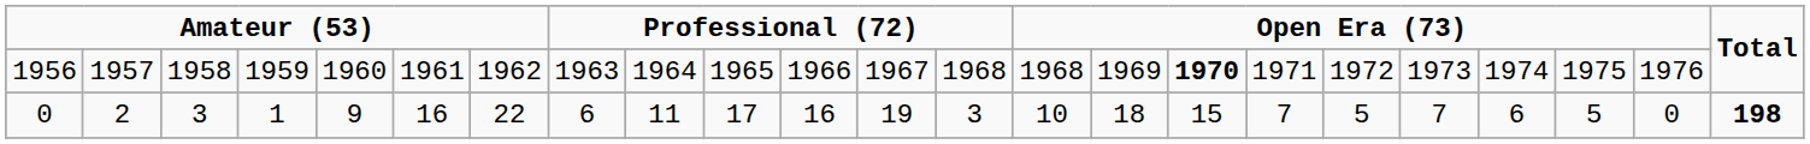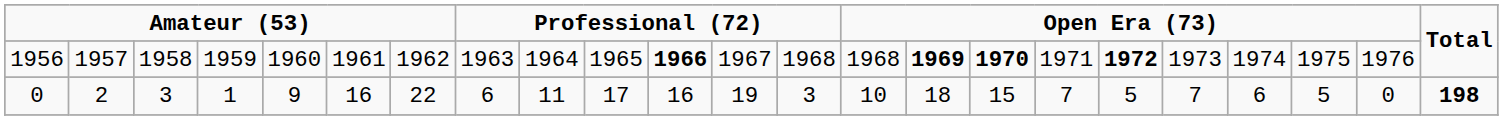1956 | column 11: normal -> bold
1956 | column 15: normal -> bold
1956 | column 18: normal -> bold
